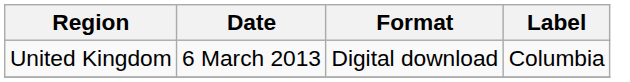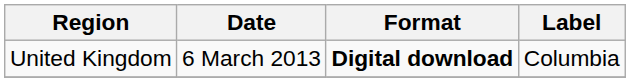United Kingdom | Format: normal -> bold
